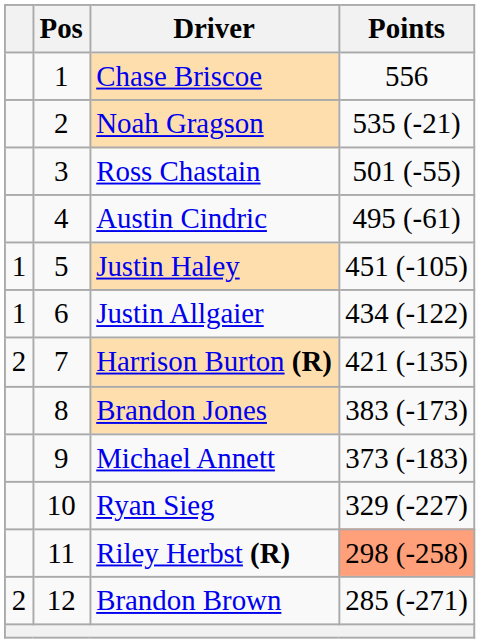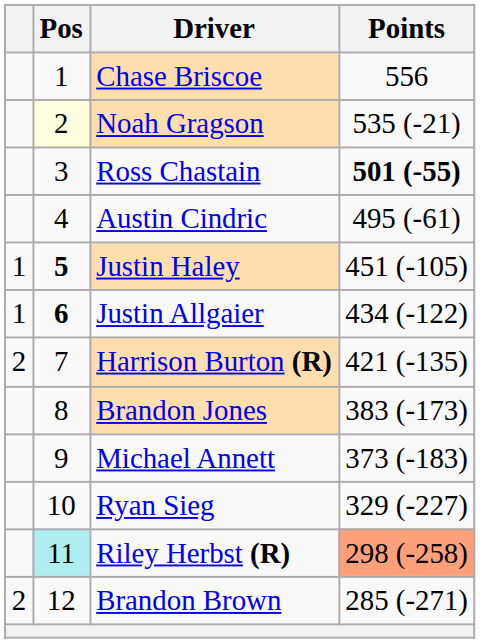Noah Gragson | Pos: no background -> lightyellow background
Ross Chastain | Points: normal -> bold
Justin Haley | Pos: normal -> bold
Justin Allgaier | Pos: normal -> bold
Riley Herbst (R) | Pos: no background -> paleturquoise background
